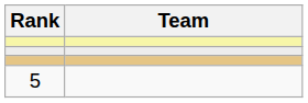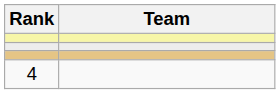row 5 | Rank: 5 -> 4
